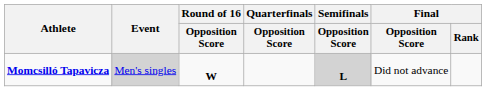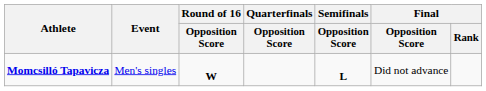Momcsilló Tapavicza | Event: lightgrey background -> no background
Momcsilló Tapavicza | Semifinals / Opposition Score: lightgrey background -> no background
